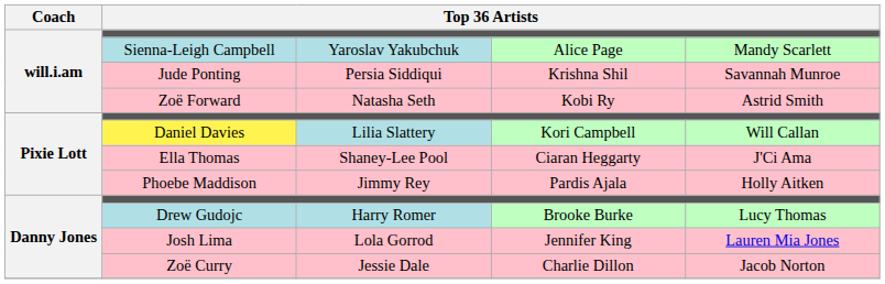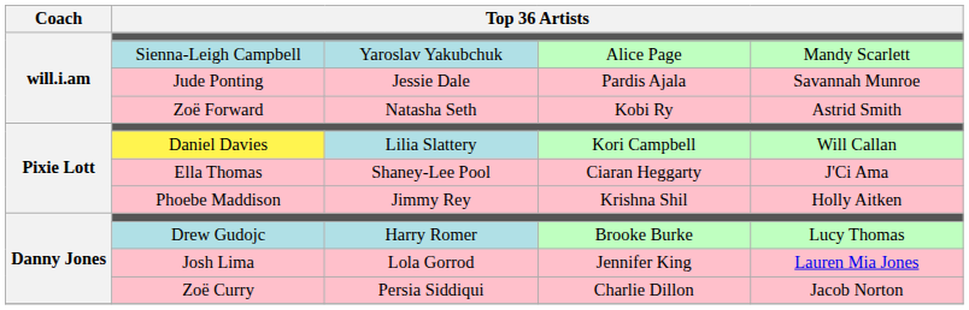Jude Ponting | column 3: Persia Siddiqui -> Jessie Dale
Jude Ponting | column 4: Krishna Shil -> Pardis Ajala
Phoebe Maddison | column 4: Pardis Ajala -> Krishna Shil
Zoë Curry | column 3: Jessie Dale -> Persia Siddiqui
